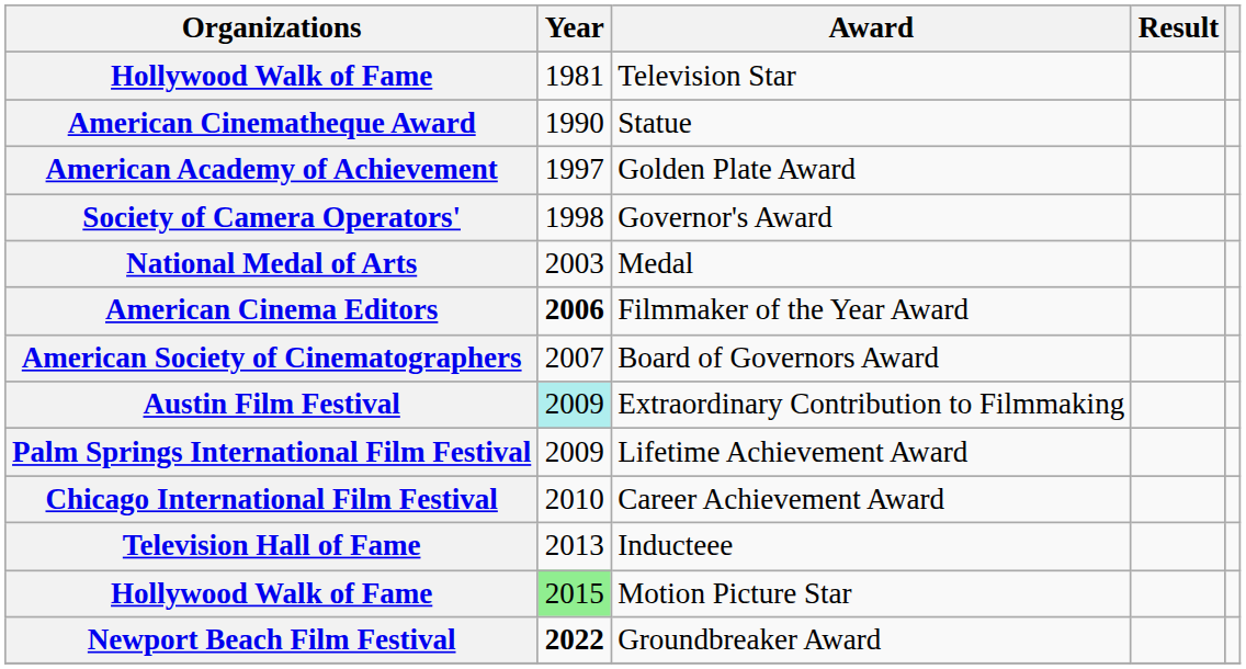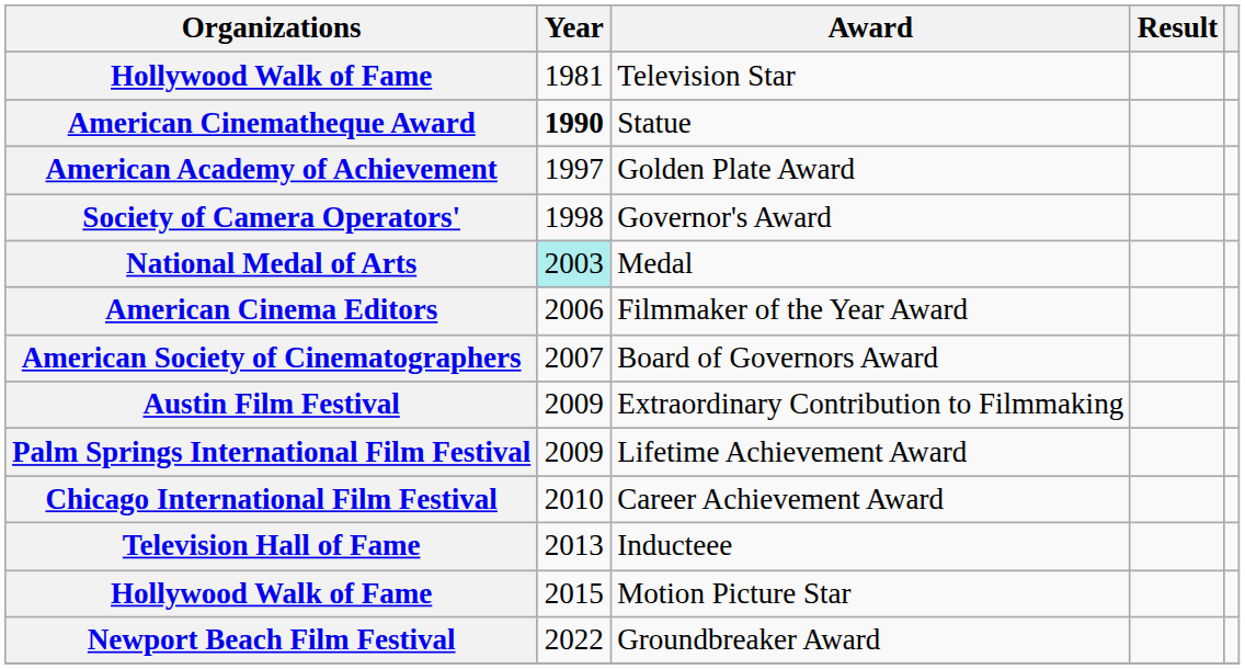American Cinematheque Award | Year: normal -> bold
National Medal of Arts | Year: no background -> paleturquoise background
American Cinema Editors | Year: bold -> normal
Austin Film Festival | Year: paleturquoise background -> no background
Hollywood Walk of Fame / Motion Picture Star | Year: lightgreen background -> no background
Newport Beach Film Festival | Year: bold -> normal
